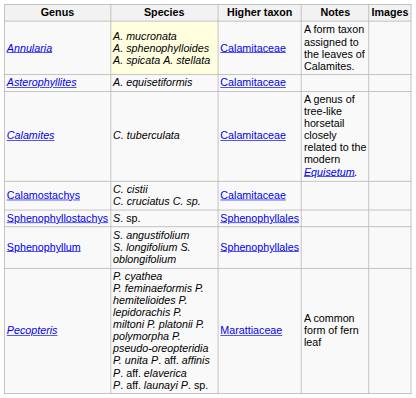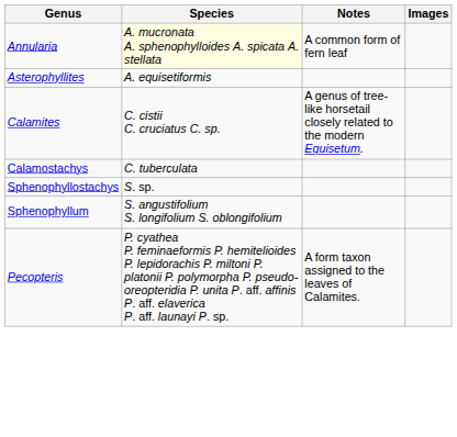- column: Higher taxon | Calamitaceae | Calamitaceae | Calamitaceae | Calamitaceae | Sphenophyllales | Sphenophyllales | Marattiaceae
Annularia | Notes: A form taxon assigned to the leaves of Calamites. -> A common form of fern leaf
Calamites | Species: C. tuberculata -> C. cistii C. cruciatus C. sp.
Calamostachys | Species: C. cistii C. cruciatus C. sp. -> C. tuberculata
Pecopteris | Notes: A common form of fern leaf -> A form taxon assigned to the leaves of Calamites.
